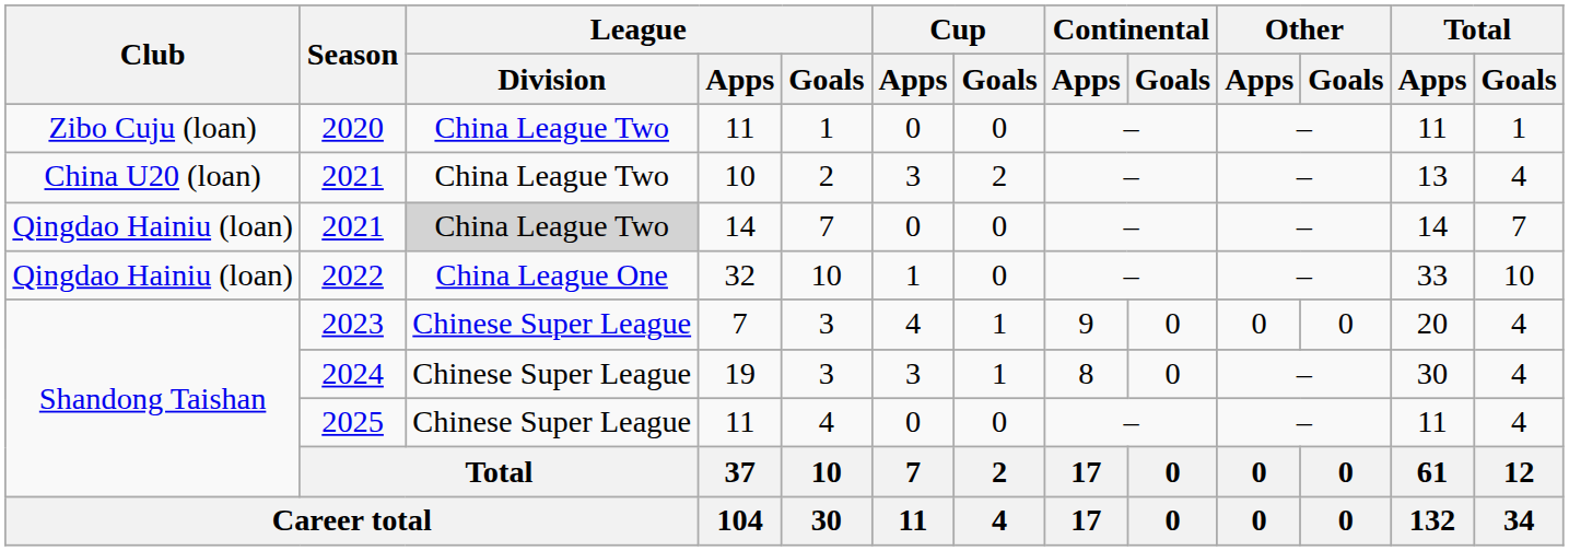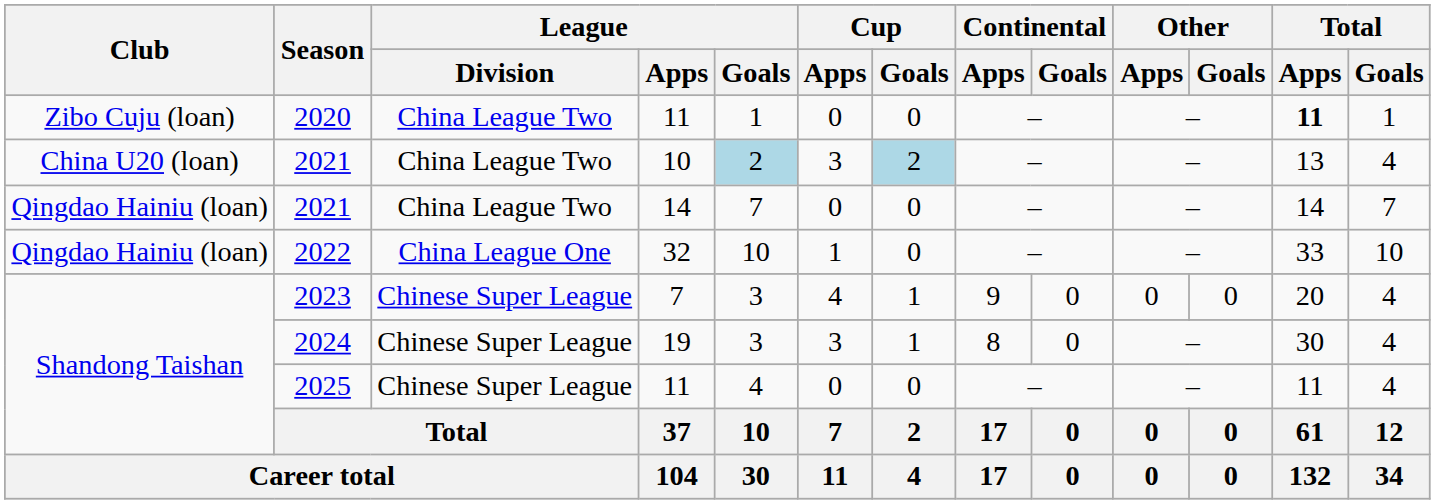2020 | Total / Apps: normal -> bold
2021 / 10 | League / Goals: no background -> lightblue background
2021 / 10 | Cup / Goals: no background -> lightblue background
2021 / 14 | League / Division: lightgrey background -> no background
